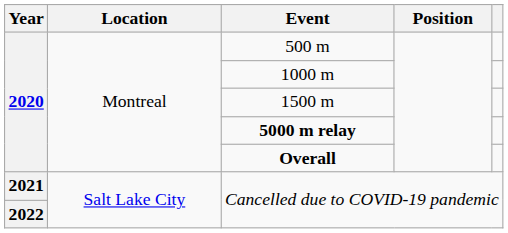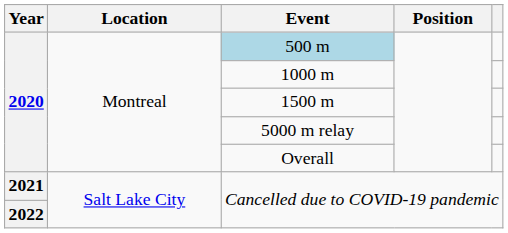500 m | Event: no background -> lightblue background
5000 m relay | Event: bold -> normal
Overall | Event: bold -> normal
